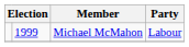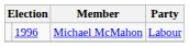Michael McMahon | column 2: 1999 -> 1996
